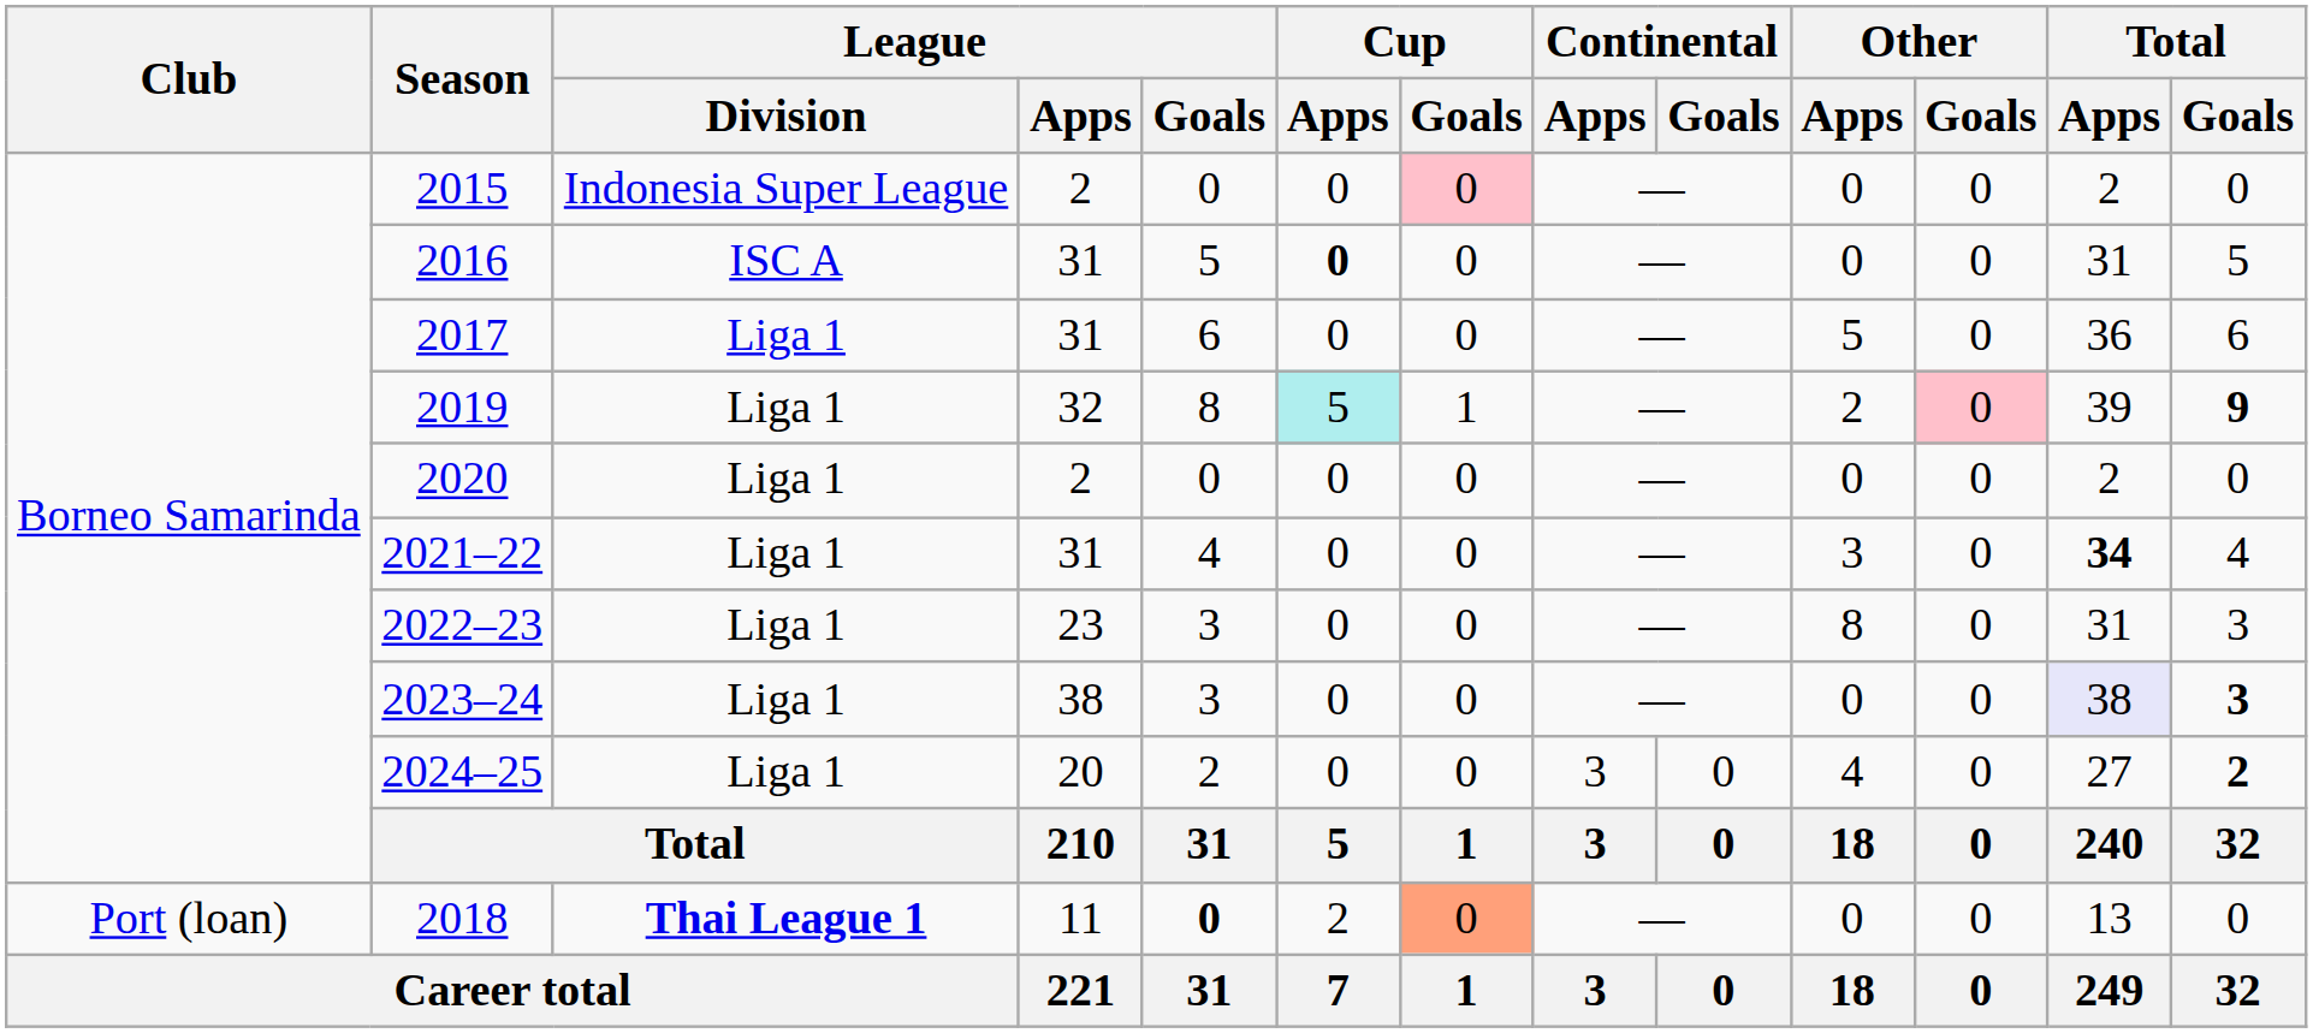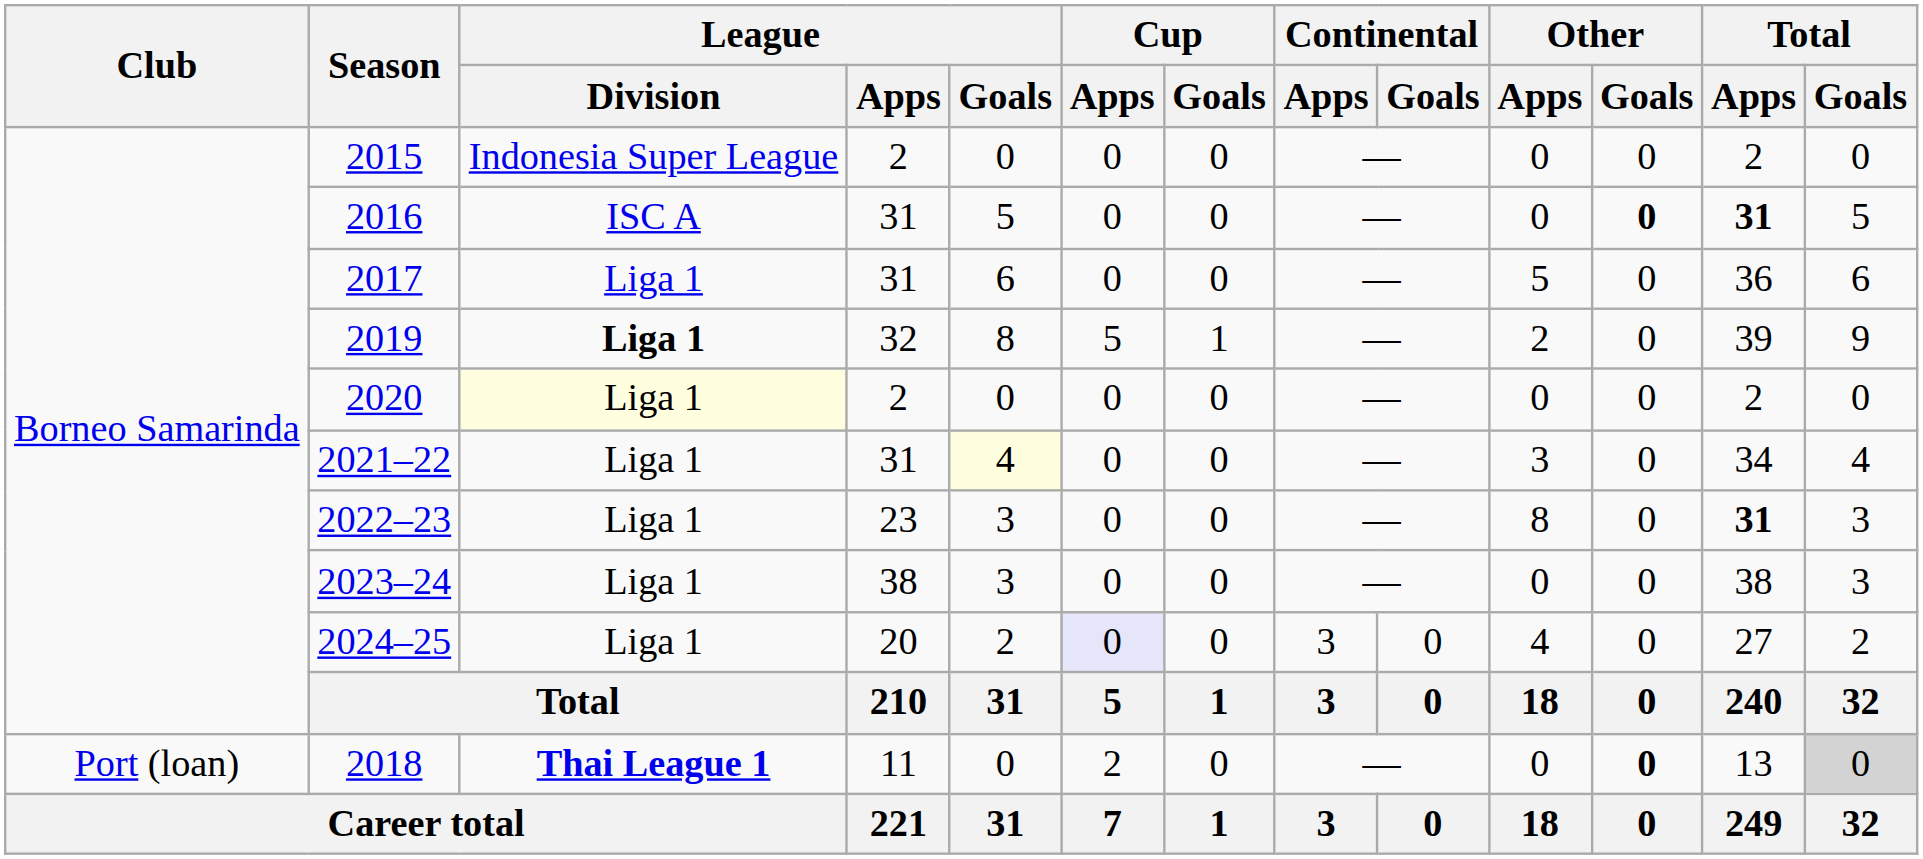2015 | Cup / Goals: pink background -> no background
2016 | Cup / Apps: bold -> normal
2016 | Other / Goals: normal -> bold
2016 | Total / Apps: normal -> bold
2019 | League / Division: normal -> bold
2019 | Cup / Apps: paleturquoise background -> no background
2019 | Other / Goals: pink background -> no background
2019 | Total / Goals: bold -> normal
2020 | League / Division: no background -> lightyellow background
2021–22 | League / Goals: no background -> lightyellow background
2021–22 | Total / Apps: bold -> normal
2022–23 | Total / Apps: normal -> bold
2023–24 | Total / Apps: lavender background -> no background
2023–24 | Total / Goals: bold -> normal
2024–25 | Cup / Apps: no background -> lavender background
2024–25 | Total / Goals: bold -> normal
2018 | League / Goals: bold -> normal
2018 | Cup / Goals: lightsalmon background -> no background
2018 | Other / Goals: normal -> bold
2018 | Total / Goals: no background -> lightgrey background
